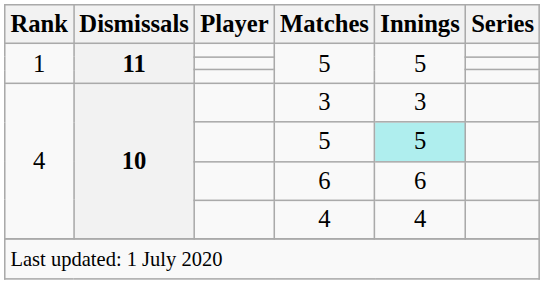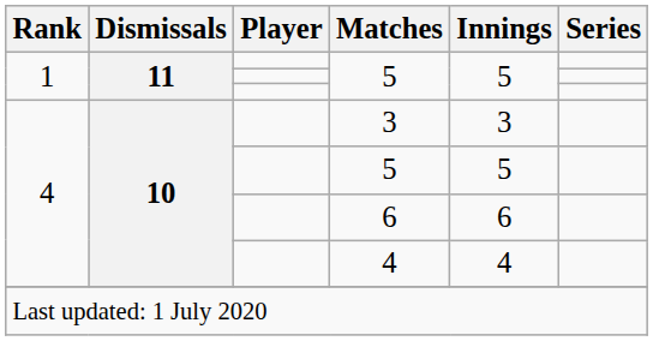4 / 5 | Innings: paleturquoise background -> no background
